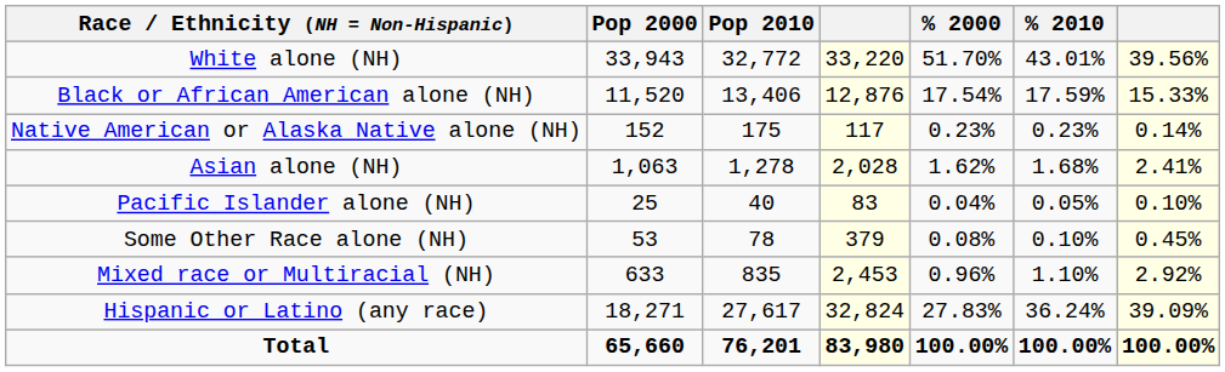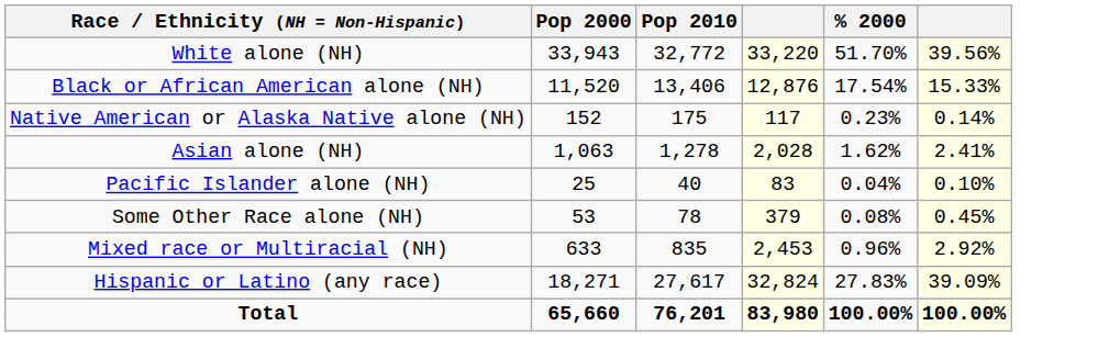- column: % 2010 | 43.01% | 17.59% | 0.23% | 1.68% | 0.05% | 0.10% | 1.10% | 36.24% | 100.00%
